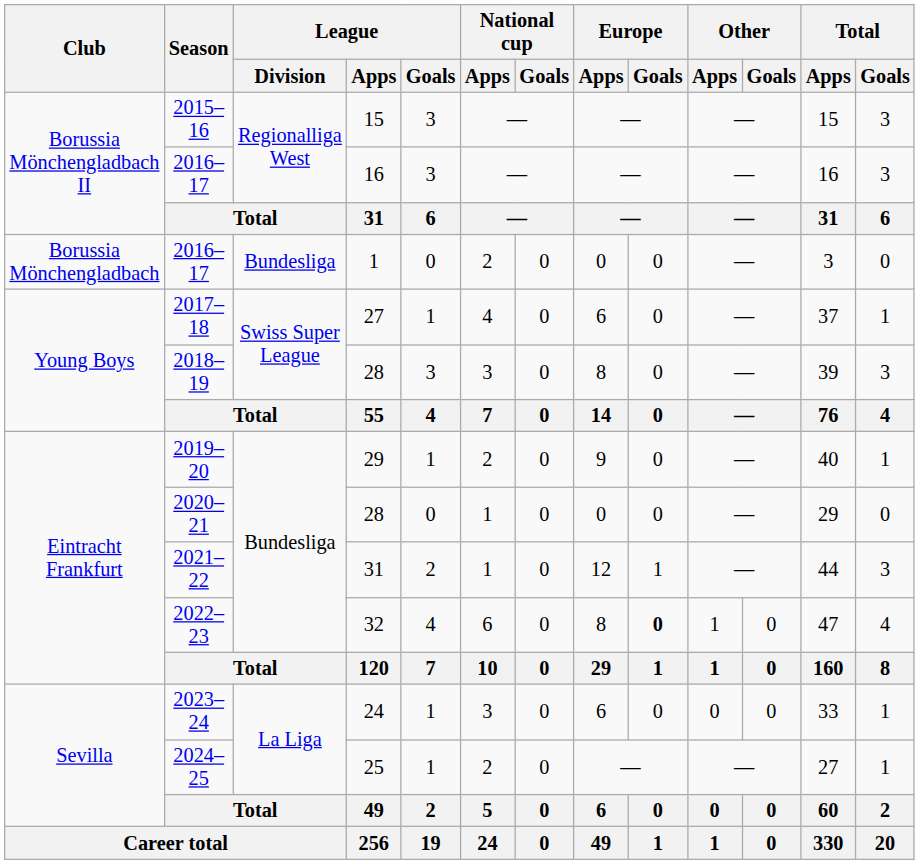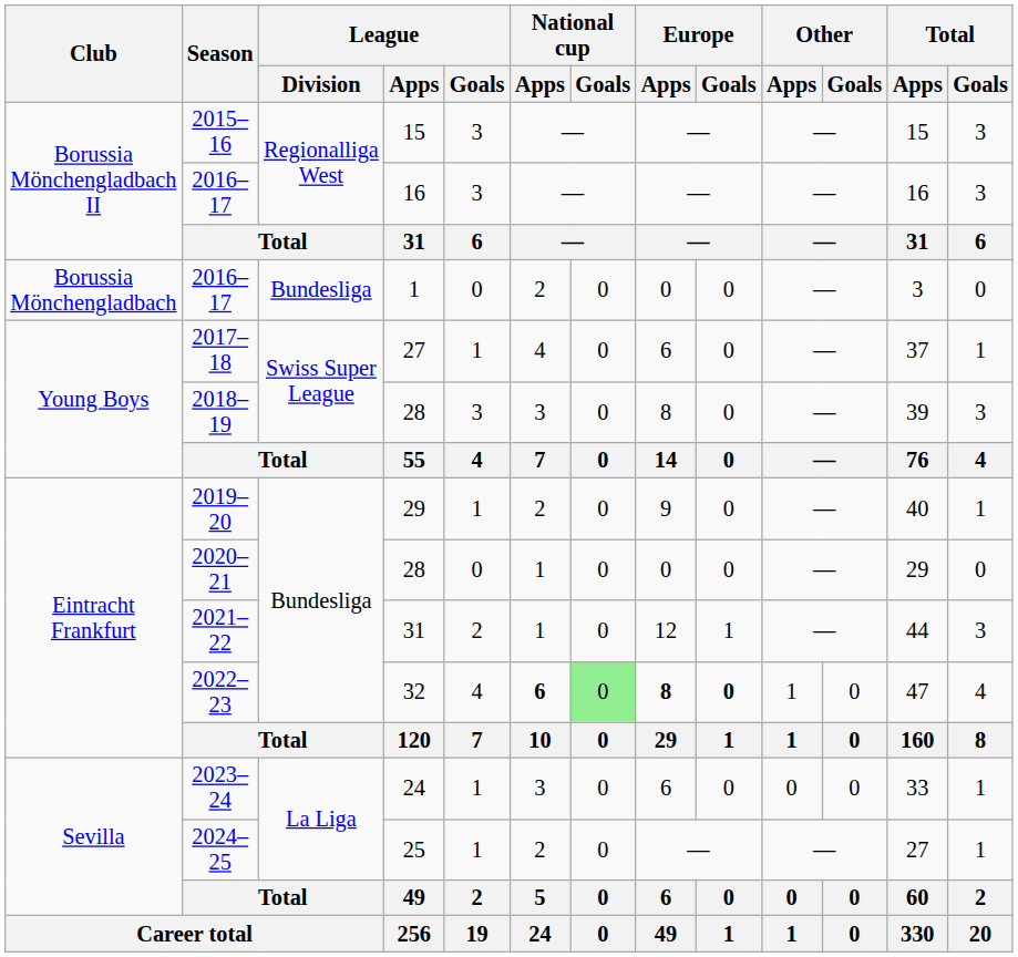2022–23 | National cup / Apps: normal -> bold
2022–23 | National cup / Goals: no background -> lightgreen background
2022–23 | Europe / Apps: normal -> bold
